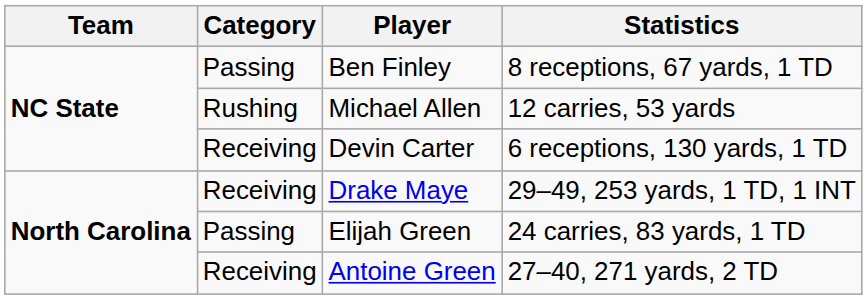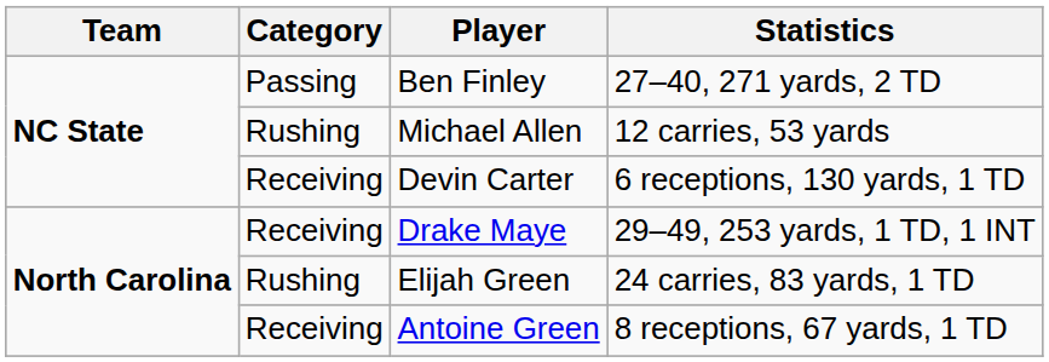Ben Finley | Statistics: 8 receptions, 67 yards, 1 TD -> 27–40, 271 yards, 2 TD
Elijah Green | Category: Passing -> Rushing
Antoine Green | Statistics: 27–40, 271 yards, 2 TD -> 8 receptions, 67 yards, 1 TD
